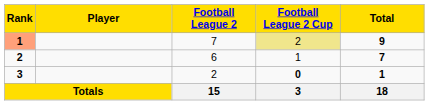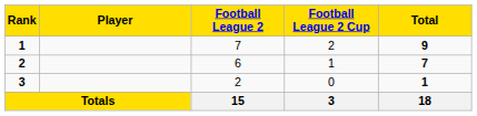row 2 | Rank: lightsalmon background -> no background
row 2 | Football League 2 Cup: khaki background -> no background
row 4 | Football League 2 Cup: bold -> normal
